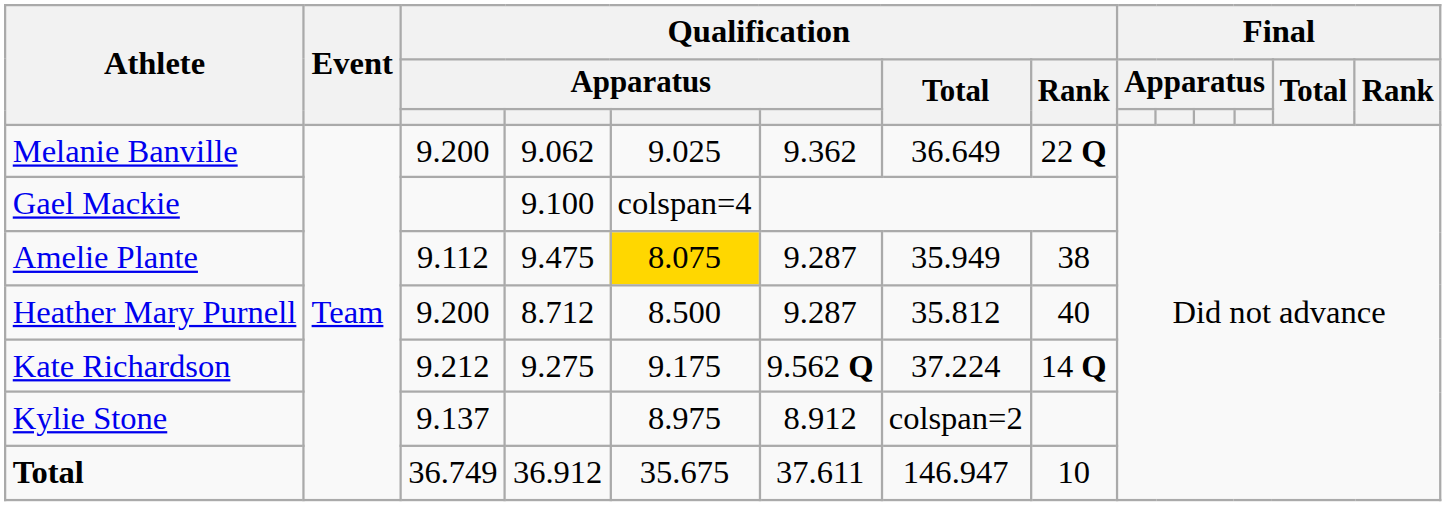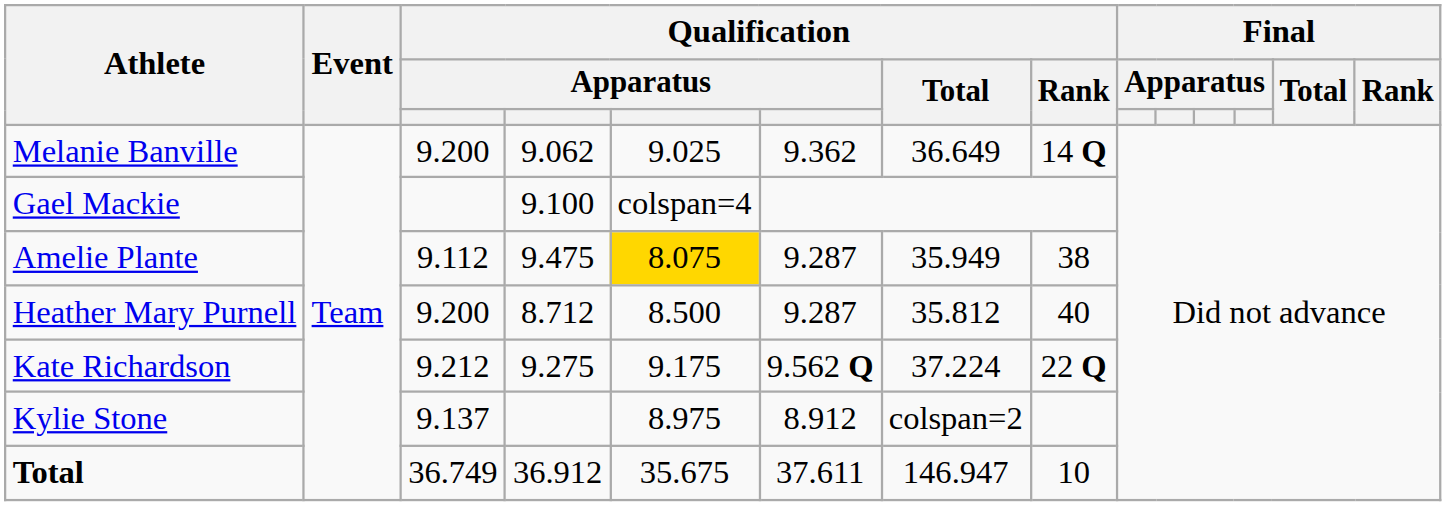Melanie Banville | Qualification / Rank: 22 Q -> 14 Q
Kate Richardson | Qualification / Rank: 14 Q -> 22 Q
